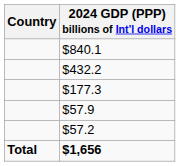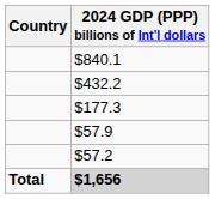$1,656 | 2024 GDP (PPP) billions of Int'l dollars: no background -> lightgrey background
